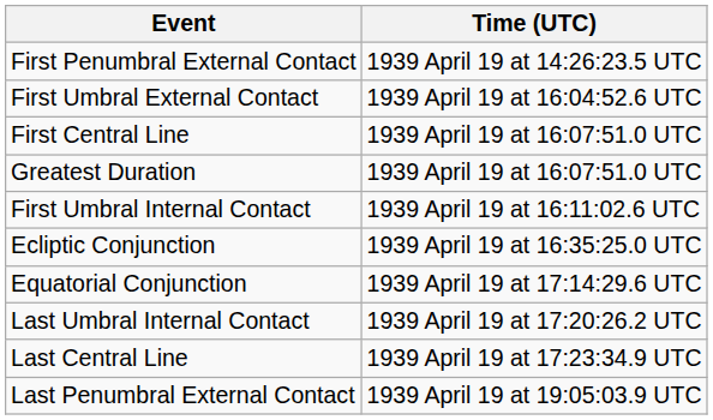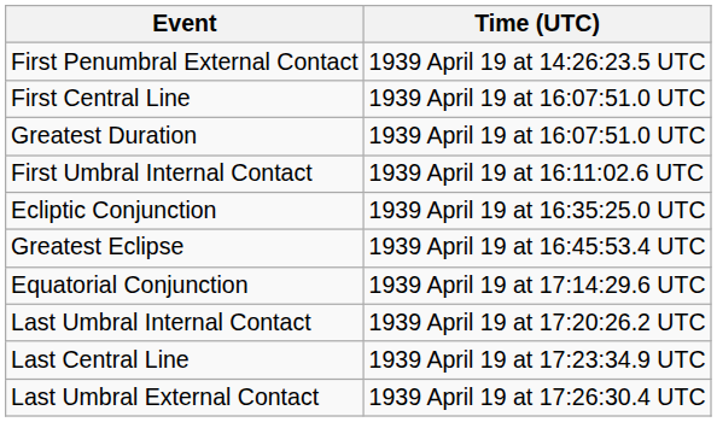- row: First Umbral External Contact | 1939 April 19 at 16:04:52.6 UTC
+ row: Greatest Eclipse | 1939 April 19 at 16:45:53.4 UTC
+ row: Last Umbral External Contact | 1939 April 19 at 17:26:30.4 UTC
- row: Last Penumbral External Contact | 1939 April 19 at 19:05:03.9 UTC
